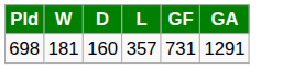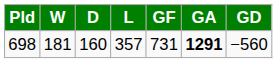+ column: GD | −560
698 | GA: normal -> bold
